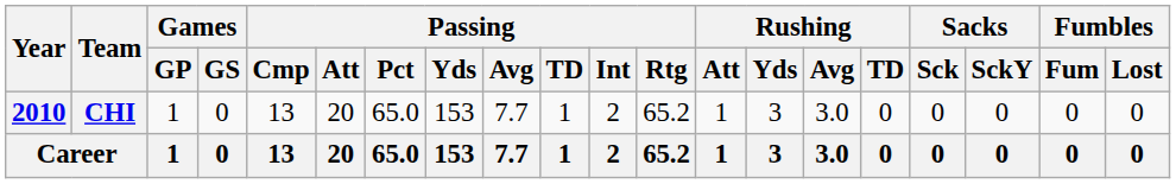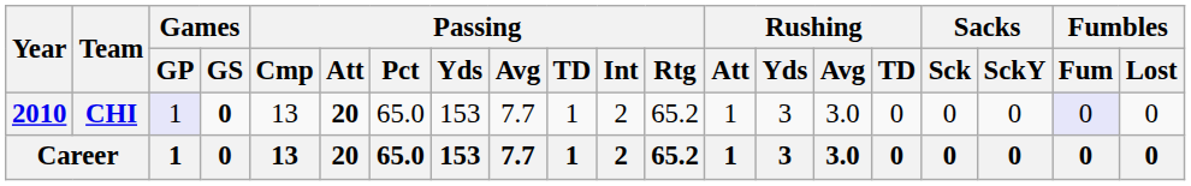CHI | Games / GP: no background -> lavender background
CHI | Games / GS: normal -> bold
CHI | Passing / Att: normal -> bold
CHI | Fumbles / Fum: no background -> lavender background
